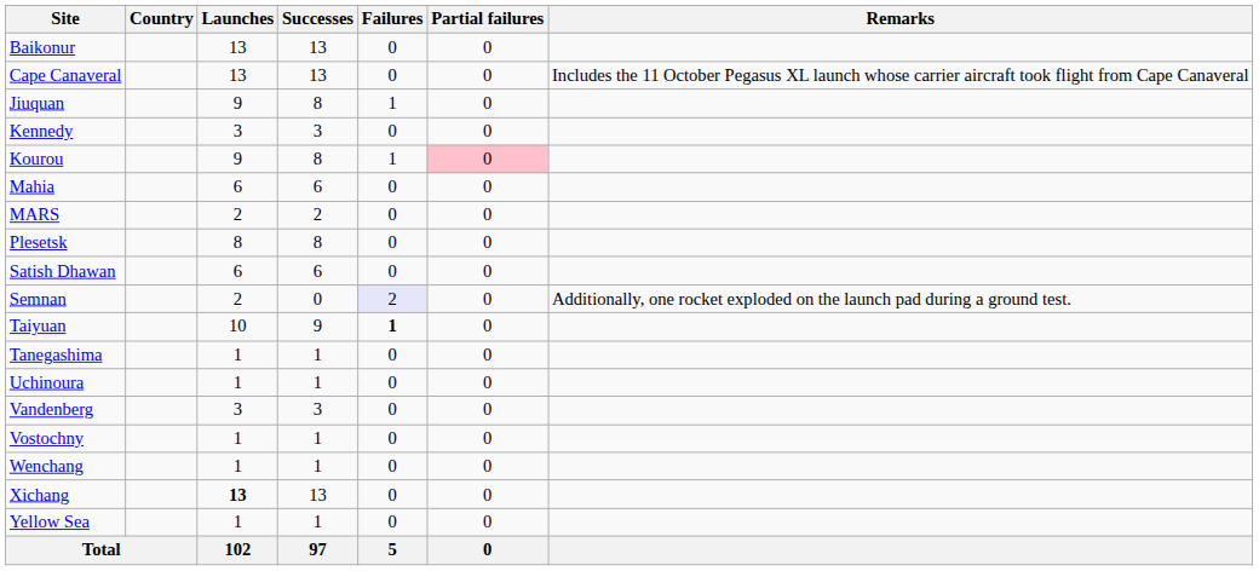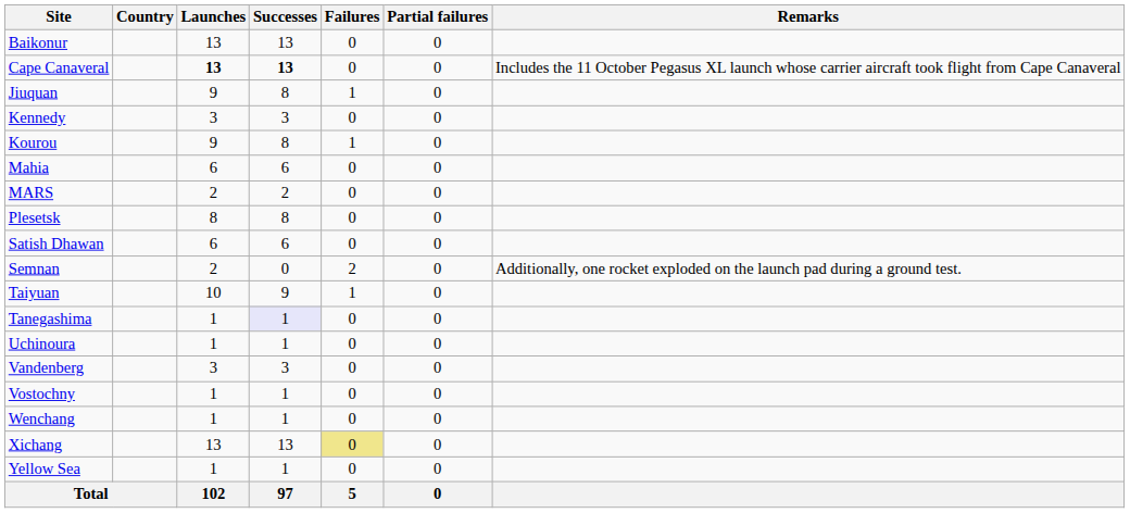Cape Canaveral | Launches: normal -> bold
Cape Canaveral | Successes: normal -> bold
Kourou | Partial failures: pink background -> no background
Semnan | Failures: lavender background -> no background
Taiyuan | Failures: bold -> normal
Tanegashima | Successes: no background -> lavender background
Xichang | Launches: bold -> normal
Xichang | Failures: no background -> khaki background
